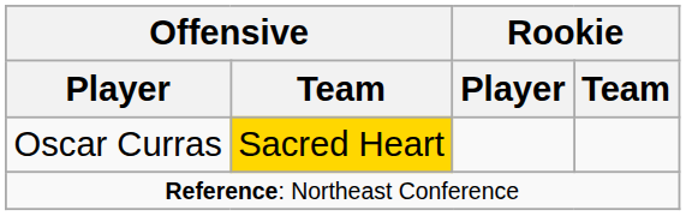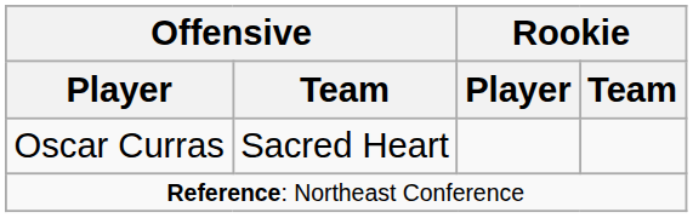Oscar Curras | Offensive / Team: gold background -> no background
